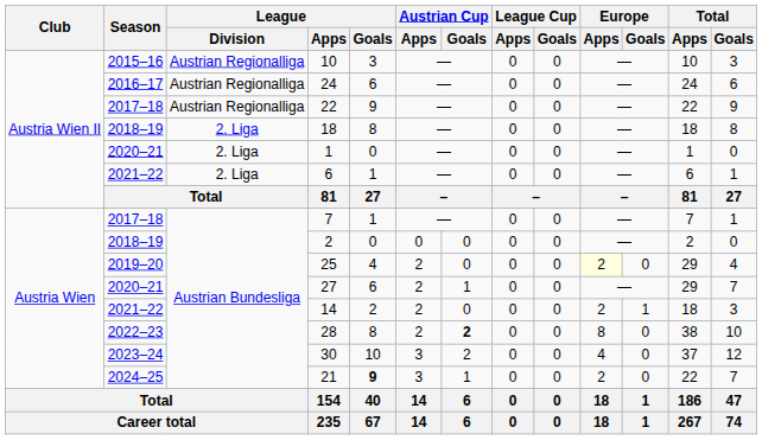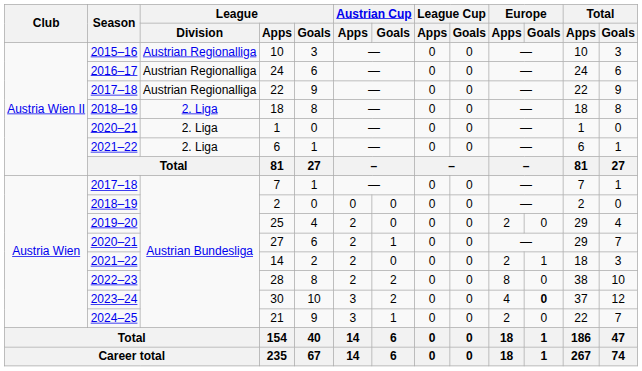25 | Europe / Apps: lightyellow background -> no background
28 | Austrian Cup / Goals: bold -> normal
30 | Europe / Goals: normal -> bold
21 | League / Goals: bold -> normal
